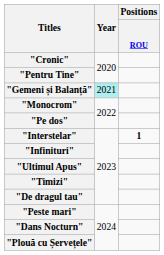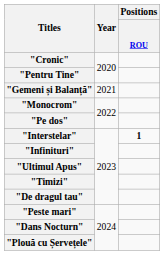"Gemeni și Balanță" | Year: paleturquoise background -> no background
